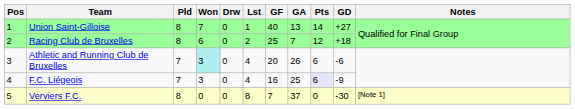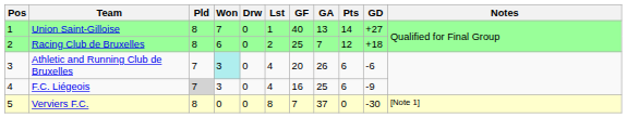F.C. Liégeois | Pld: no background -> lightgrey background
F.C. Liégeois | Pts: lavender background -> no background
